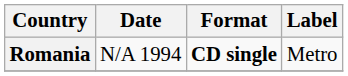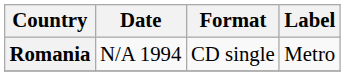Romania | Format: bold -> normal
